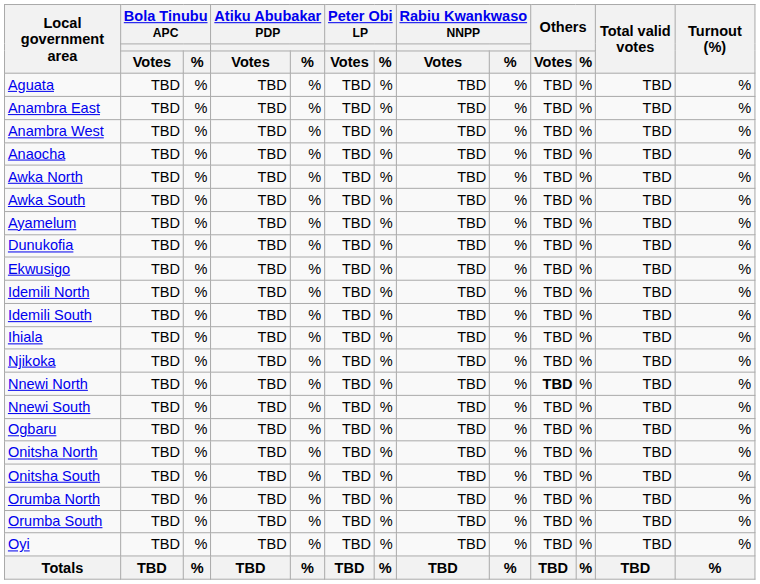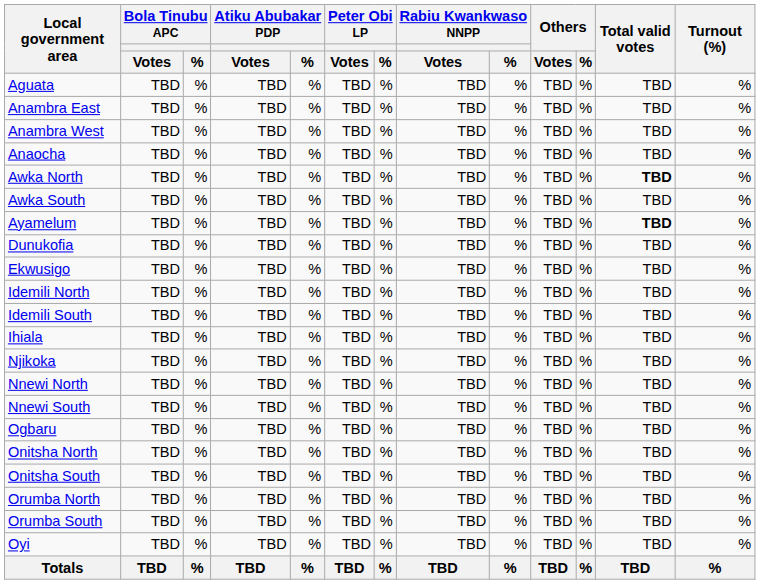Awka North | Total valid votes: normal -> bold
Ayamelum | Total valid votes: normal -> bold
Nnewi North | Others / Votes: bold -> normal
